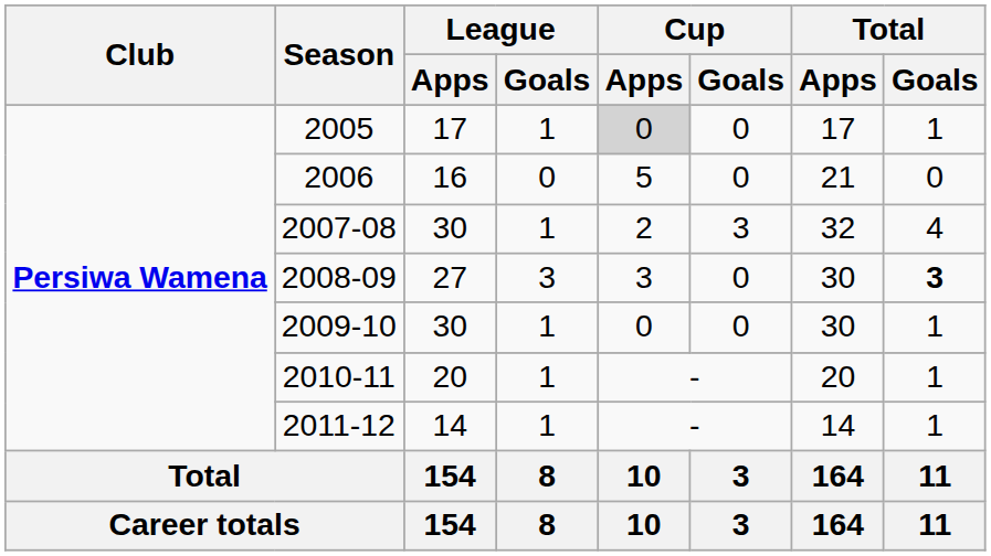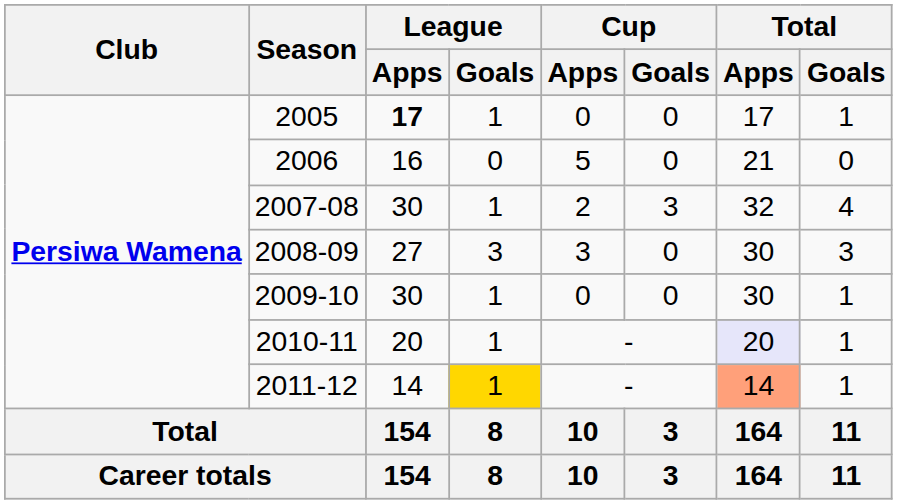2005 | League / Apps: normal -> bold
2005 | Cup / Apps: lightgrey background -> no background
2008-09 | Total / Goals: bold -> normal
2010-11 | Total / Apps: no background -> lavender background
2011-12 | League / Goals: no background -> gold background
2011-12 | Total / Apps: no background -> lightsalmon background
